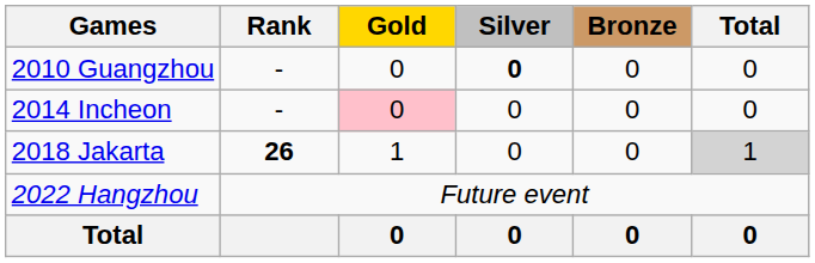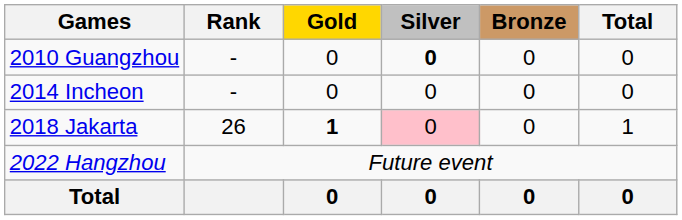2014 Incheon | Gold: pink background -> no background
2018 Jakarta | Rank: bold -> normal
2018 Jakarta | Gold: normal -> bold
2018 Jakarta | Silver: no background -> pink background
2018 Jakarta | Total: lightgrey background -> no background
